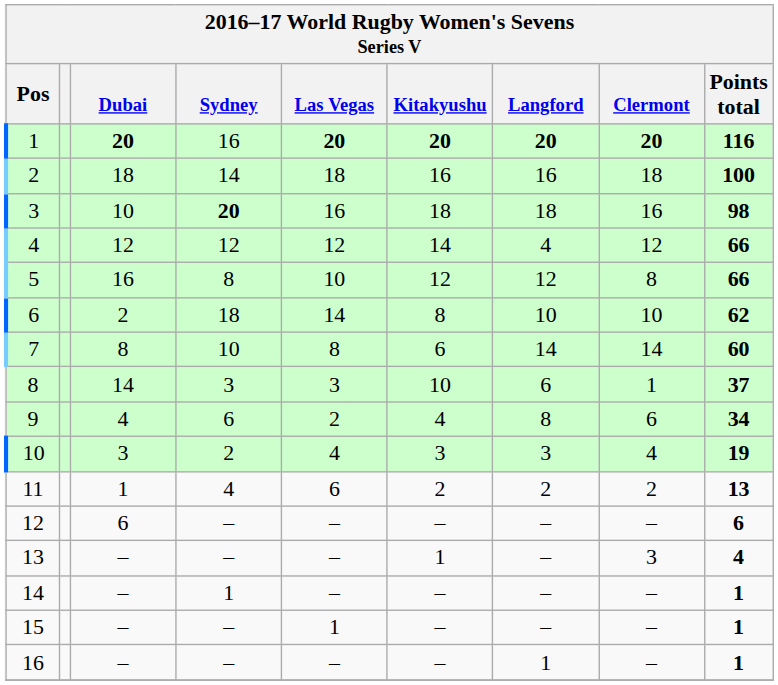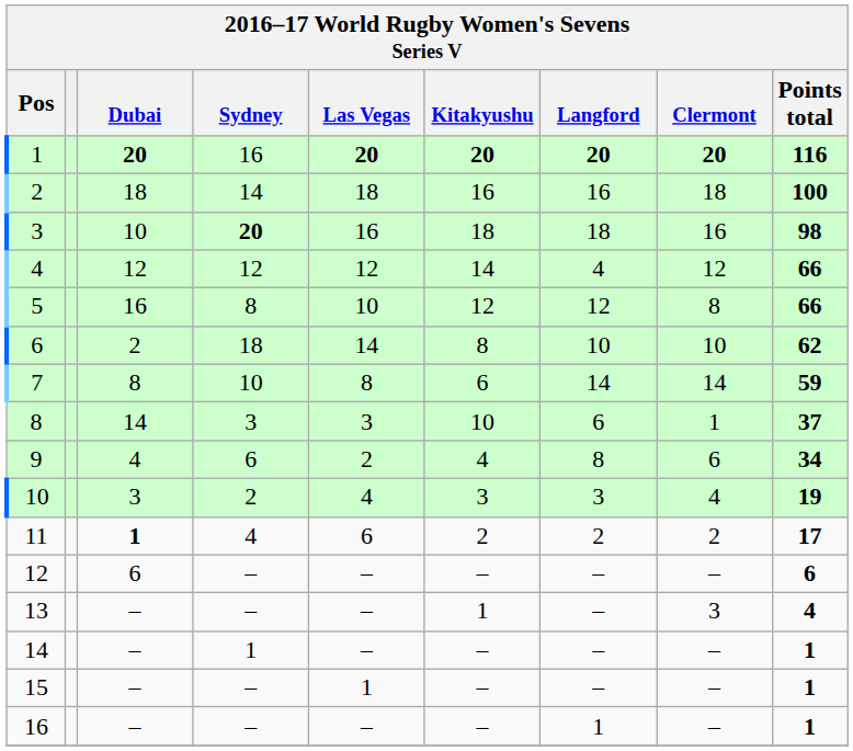7 | Points total: 60 -> 59
11 | Dubai: normal -> bold
11 | Points total: 13 -> 17
